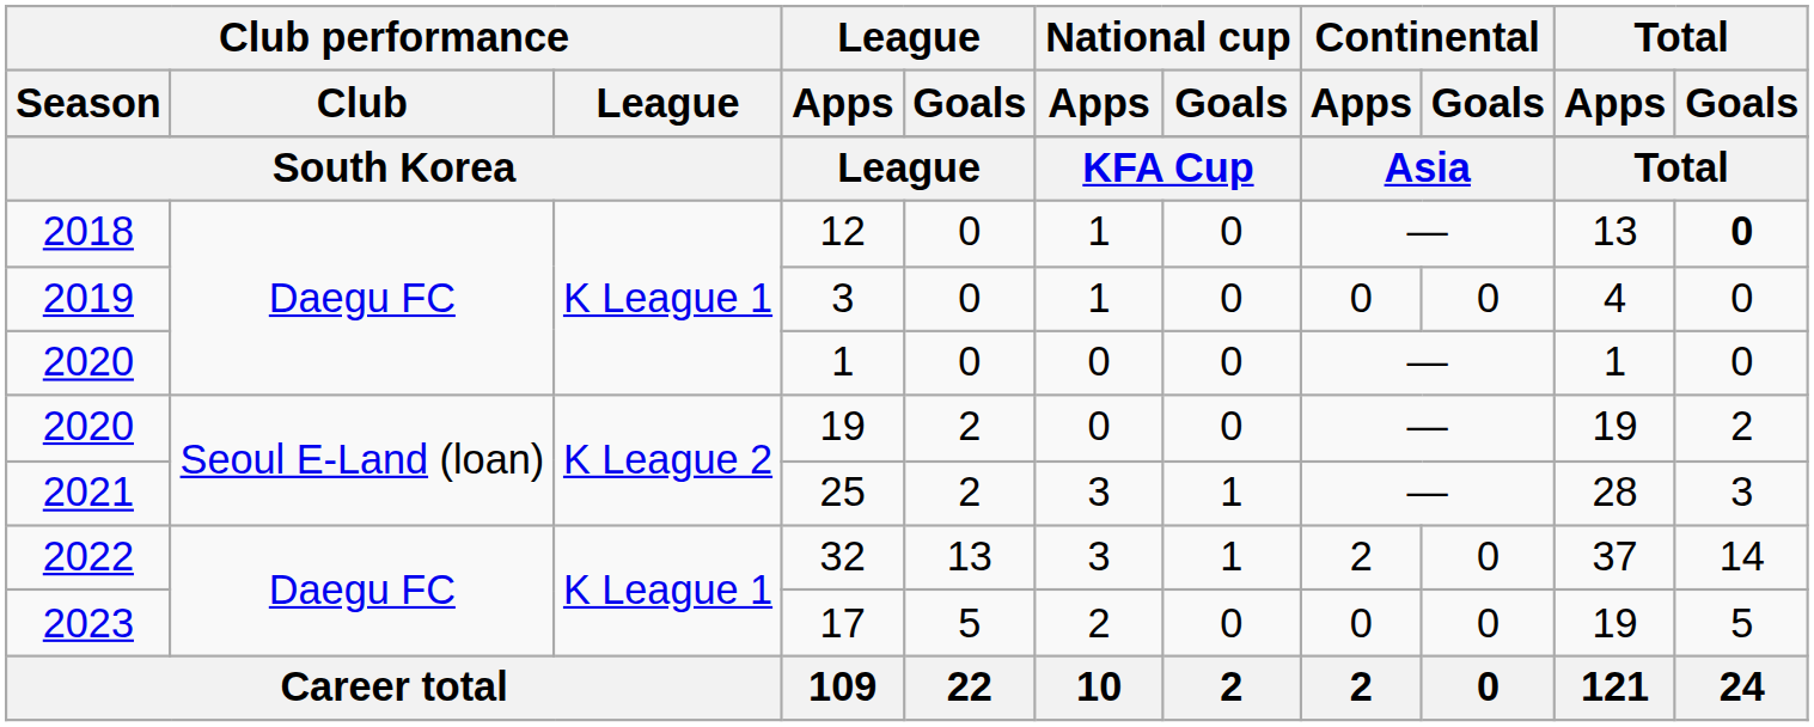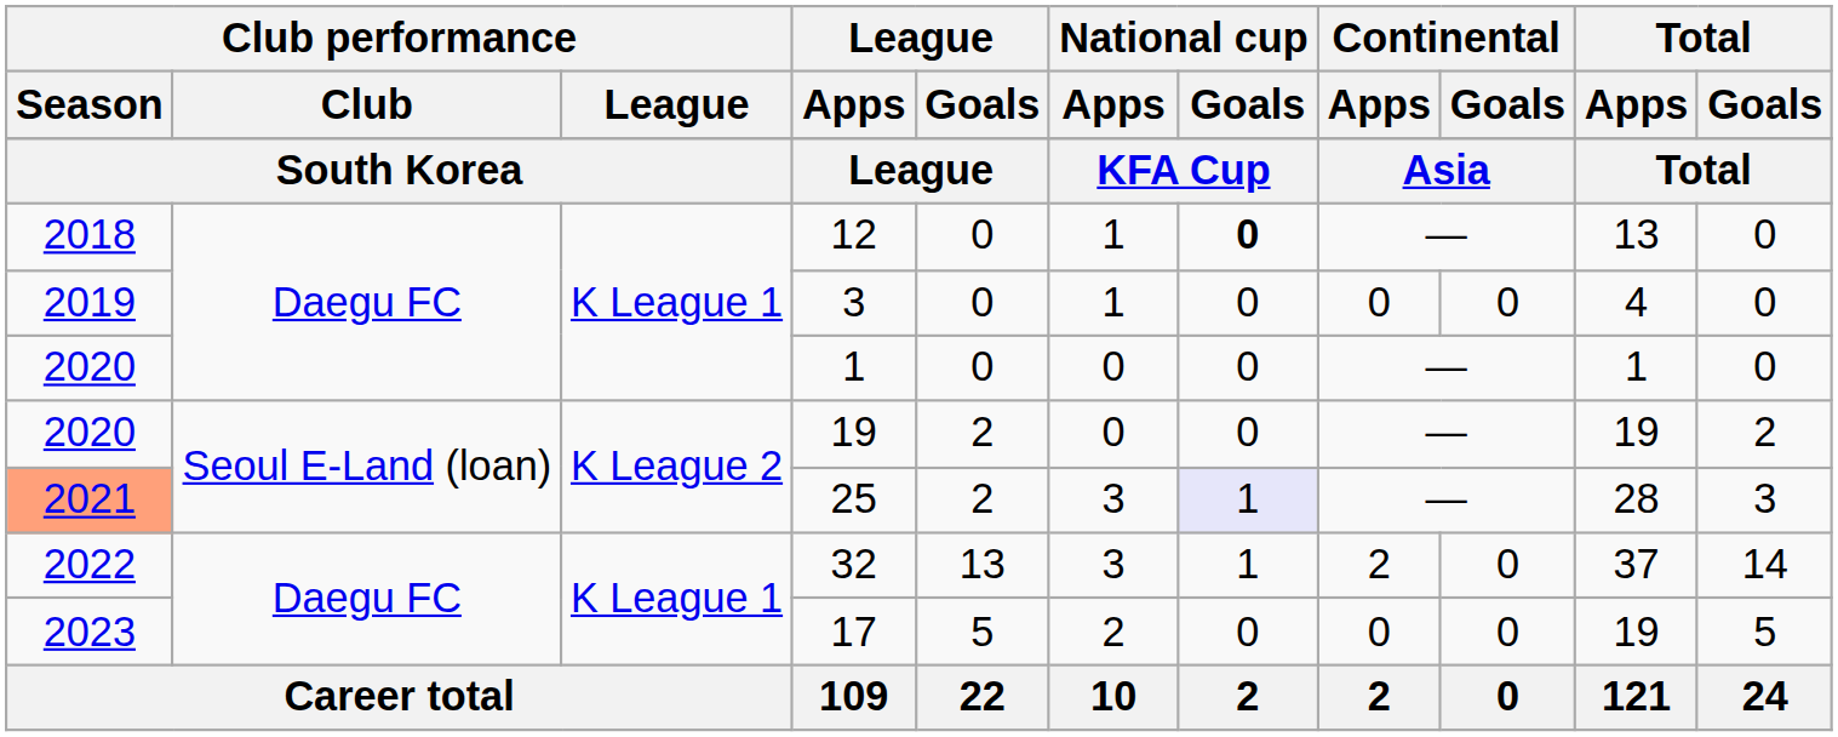12 | National cup / Goals: normal -> bold
12 | Total / Goals: bold -> normal
25 | Club performance / Season: no background -> lightsalmon background
25 | National cup / Goals: no background -> lavender background
